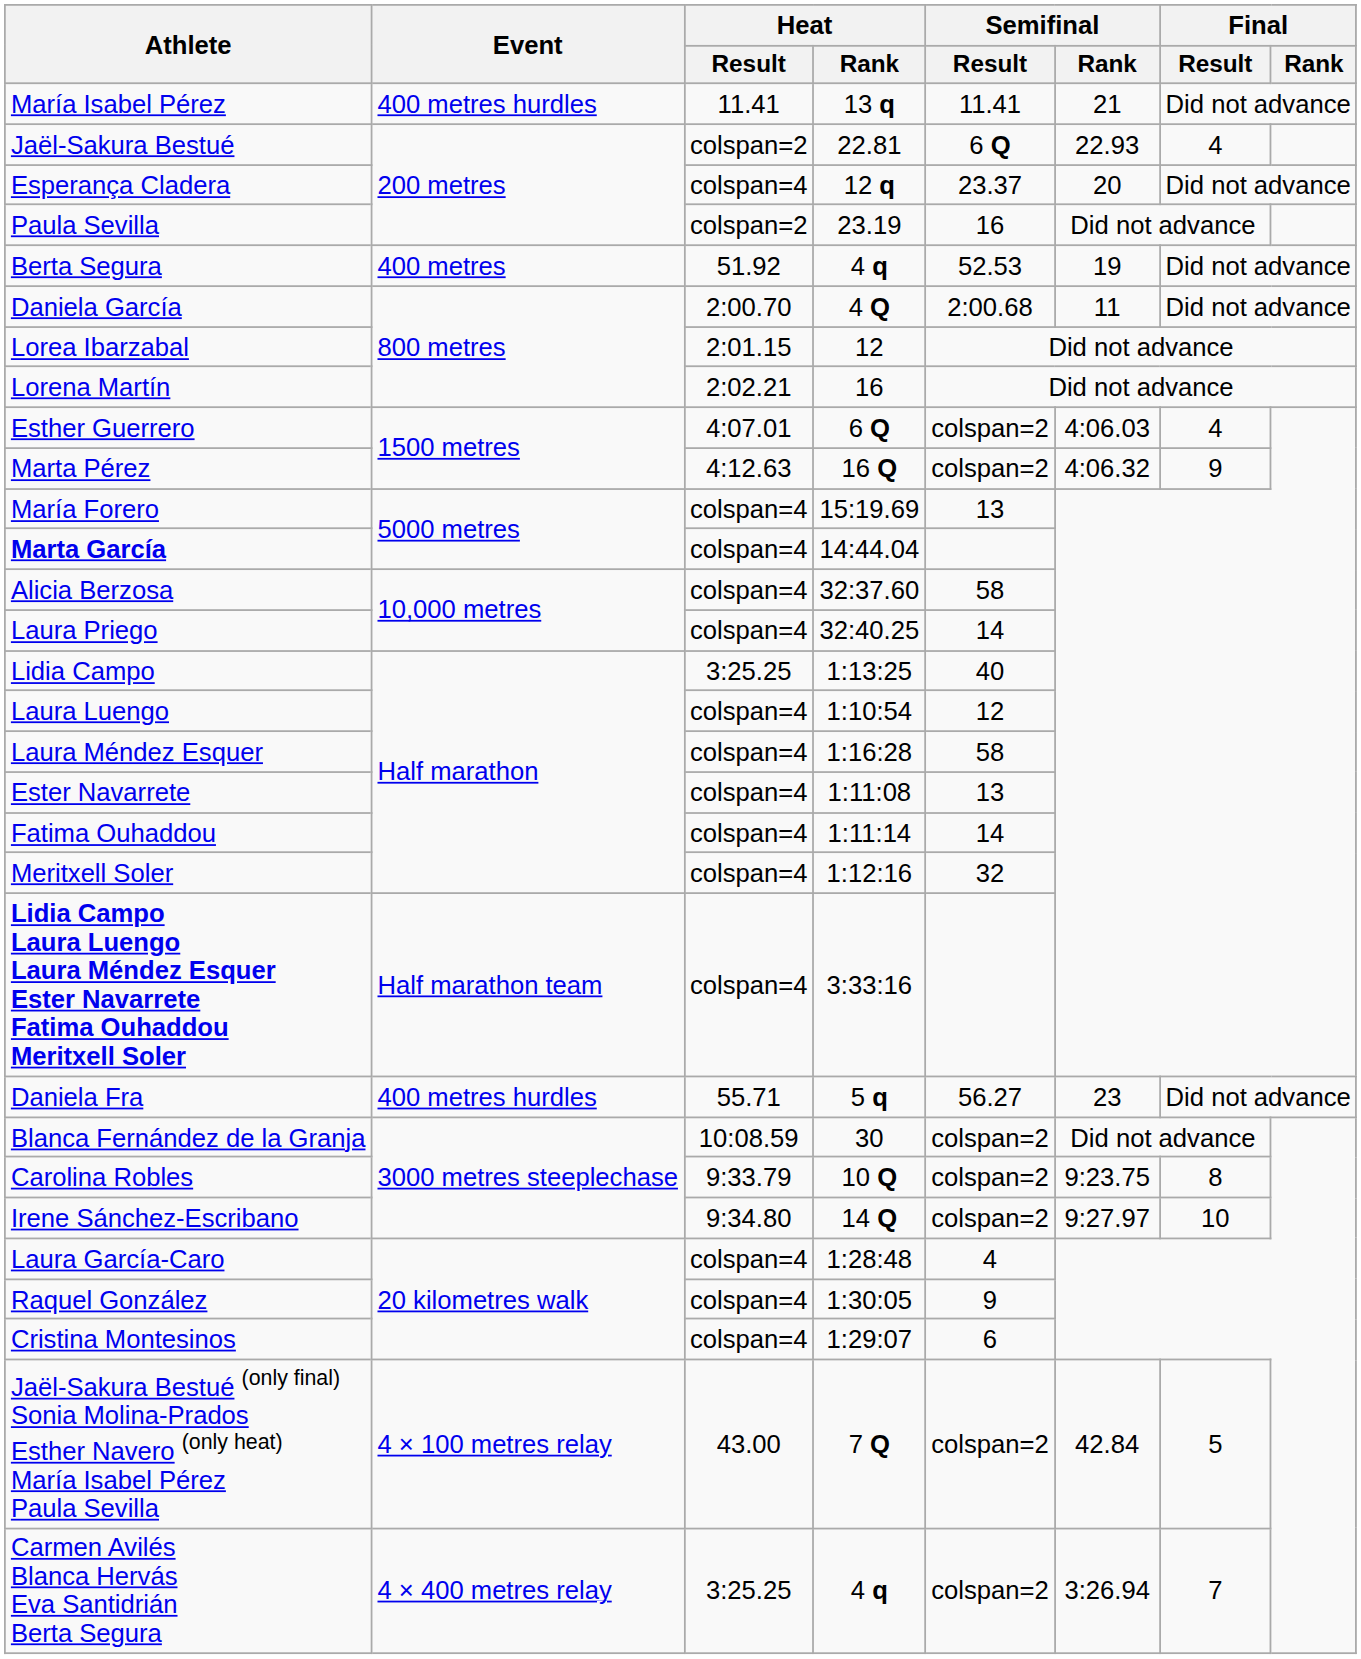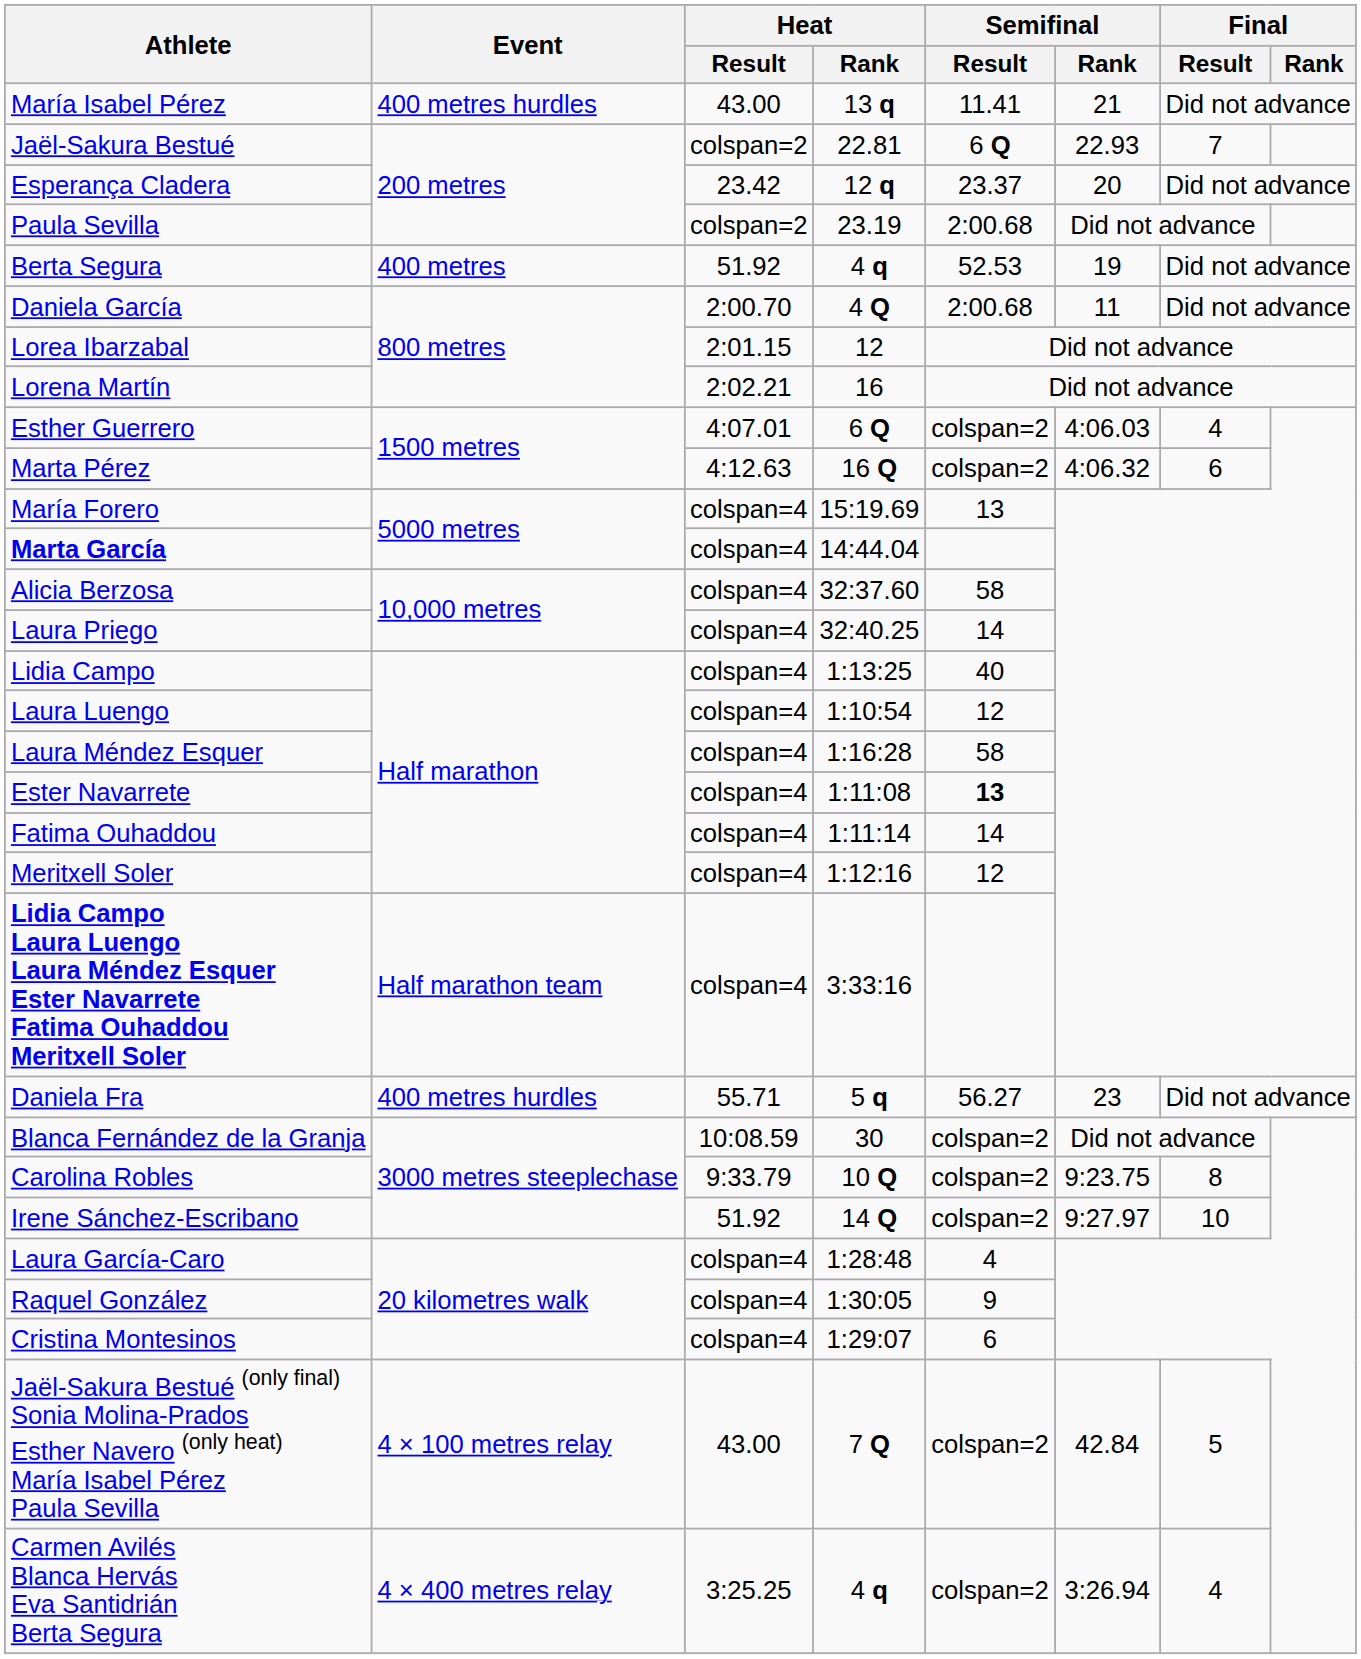María Isabel Pérez | Heat / Result: 11.41 -> 43.00
Jaël-Sakura Bestué | Final / Result: 4 -> 7
Esperança Cladera | Heat / Result: colspan=4 -> 23.42
Paula Sevilla | Semifinal / Result: 16 -> 2:00.68
Marta Pérez | Final / Result: 9 -> 6
Lidia Campo | Heat / Result: 3:25.25 -> colspan=4
Ester Navarrete | Semifinal / Result: normal -> bold
Meritxell Soler | Semifinal / Result: 32 -> 12
Irene Sánchez-Escribano | Heat / Result: 9:34.80 -> 51.92
Carmen Avilés Blanca Hervás Eva Santidrián Berta Segura | Final / Result: 7 -> 4
